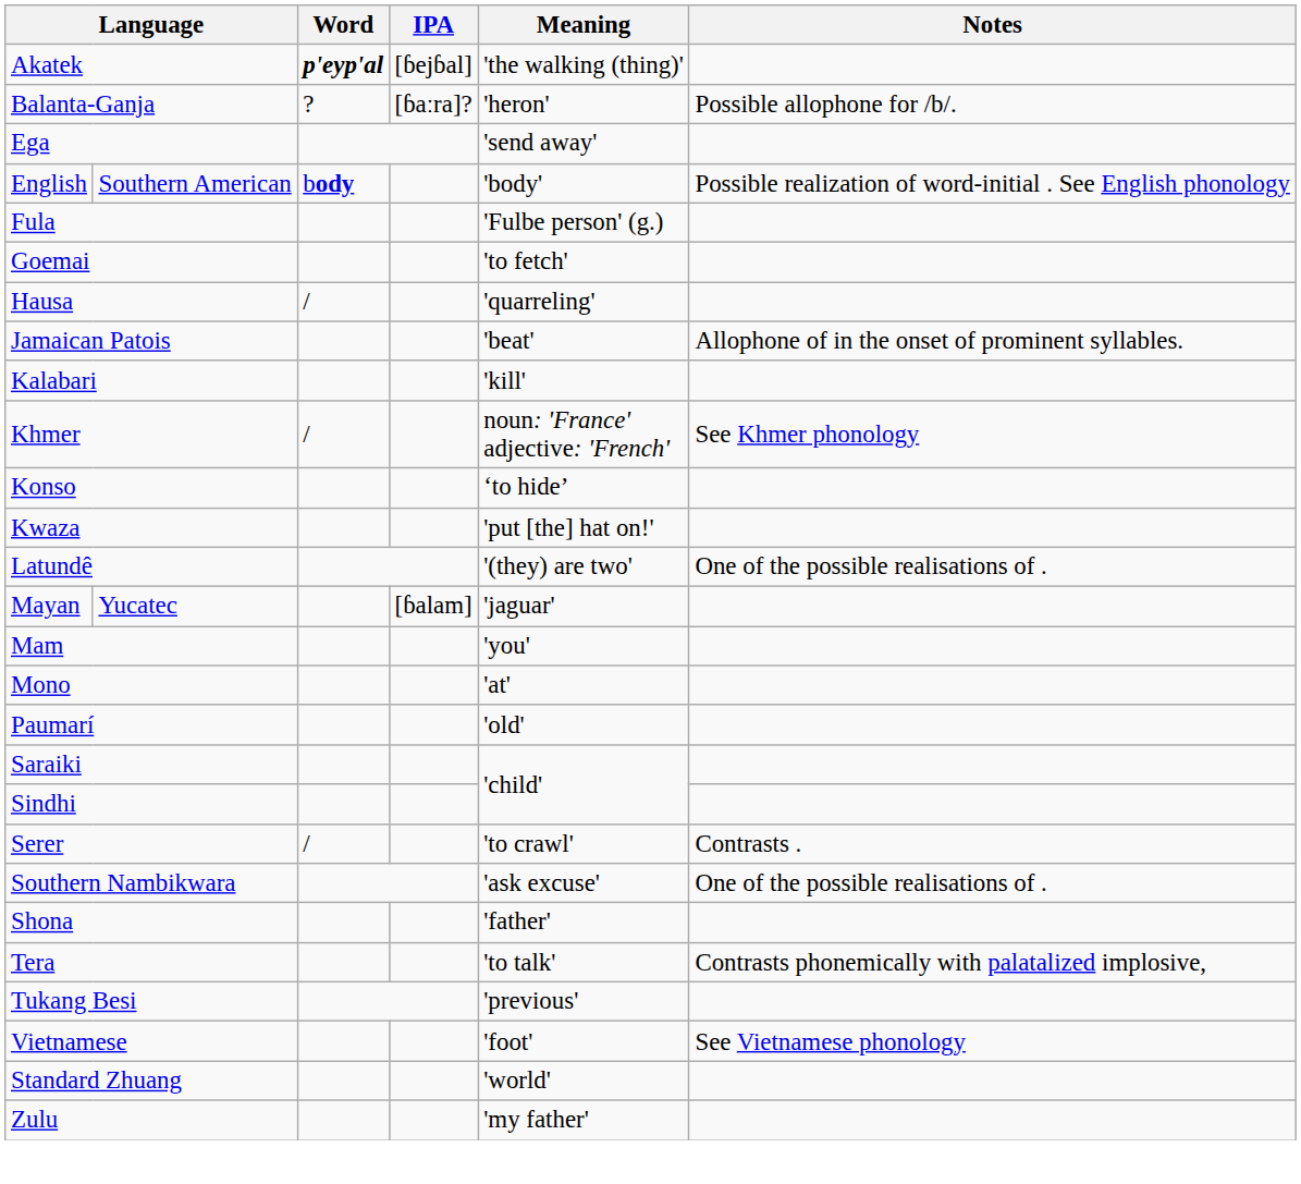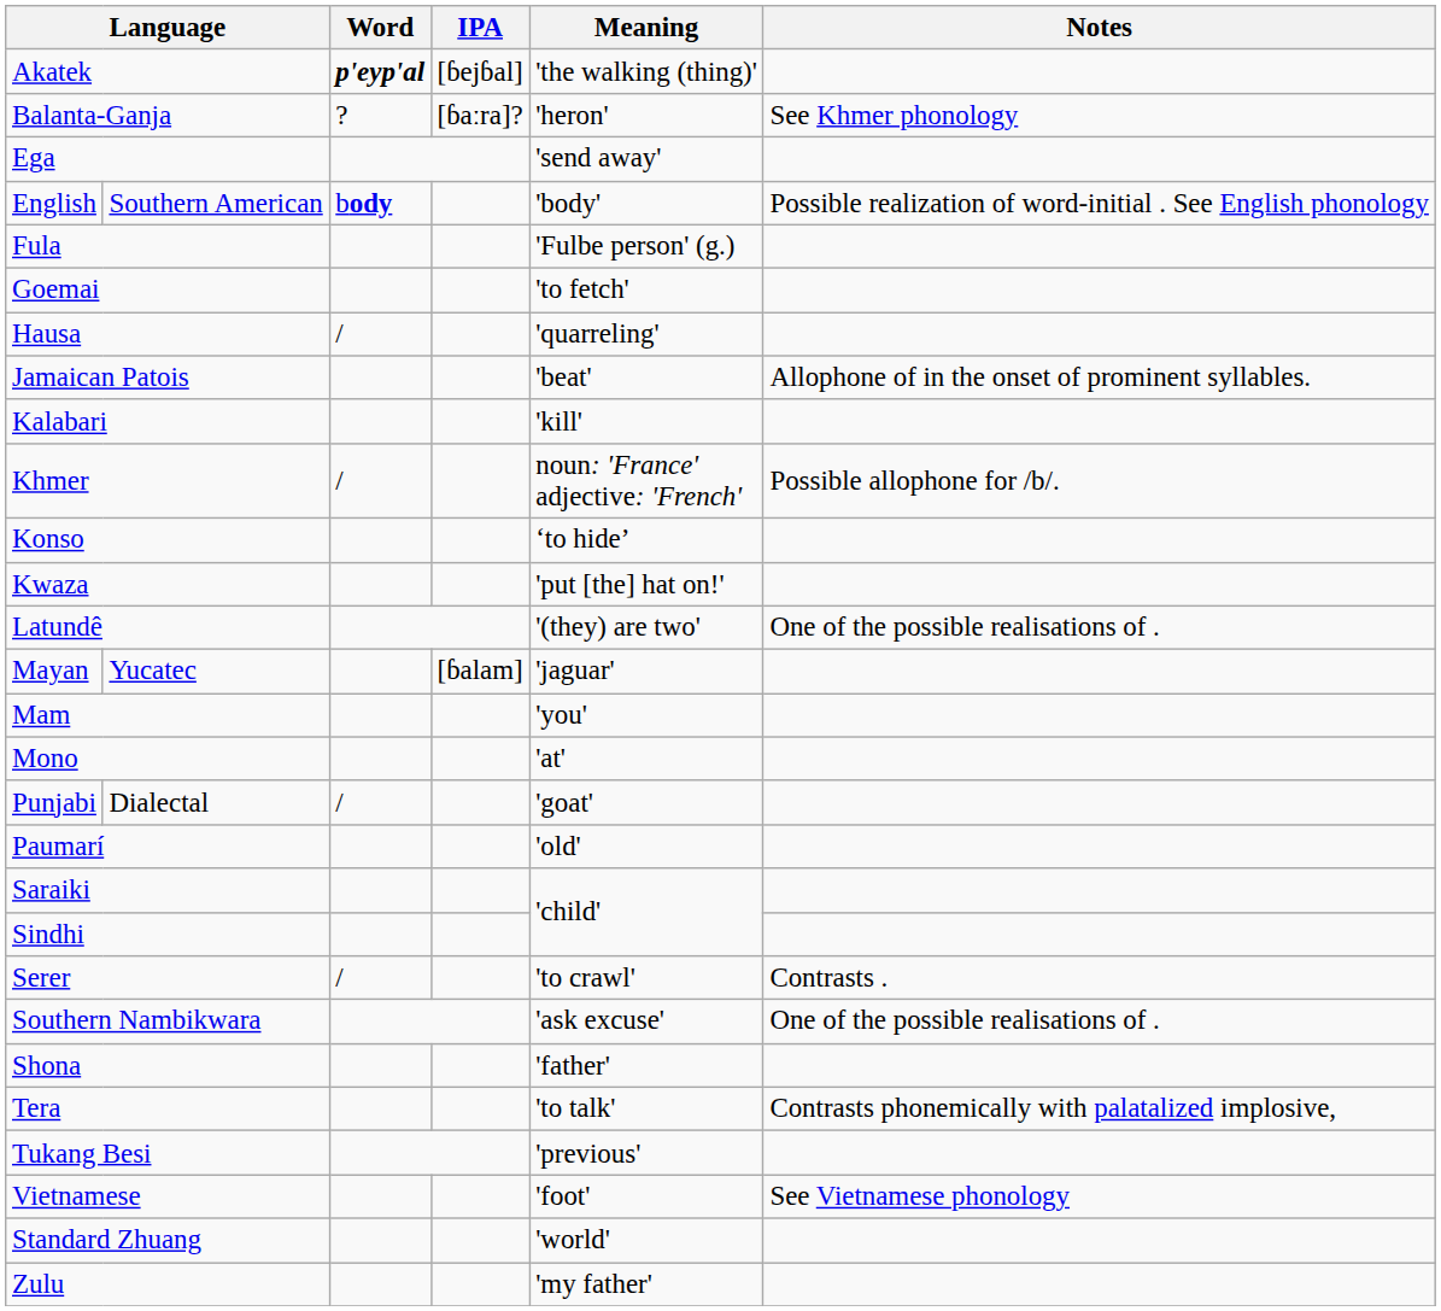Balanta-Ganja | Notes: Possible allophone for /b/. -> See Khmer phonology
Khmer | Notes: See Khmer phonology -> Possible allophone for /b/.
+ row: Punjabi | Dialectal | / | 'goat'
